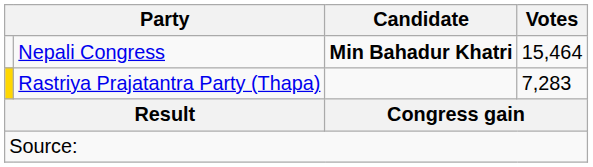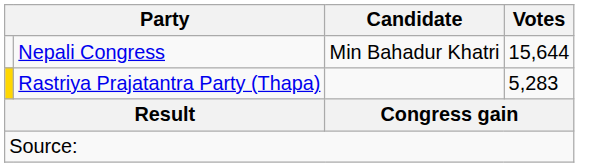Nepali Congress | Candidate: bold -> normal
Nepali Congress | Votes: 15,464 -> 15,644
Rastriya Prajatantra Party (Thapa) | Votes: 7,283 -> 5,283
